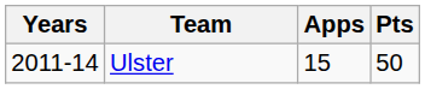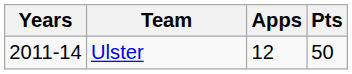Ulster | Apps: 15 -> 12
